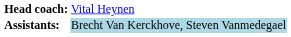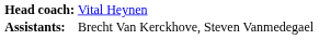Assistants: | column 2: lightblue background -> no background
